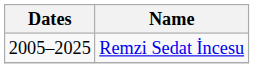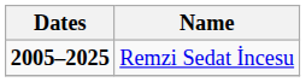Remzi Sedat İncesu | Dates: normal -> bold
